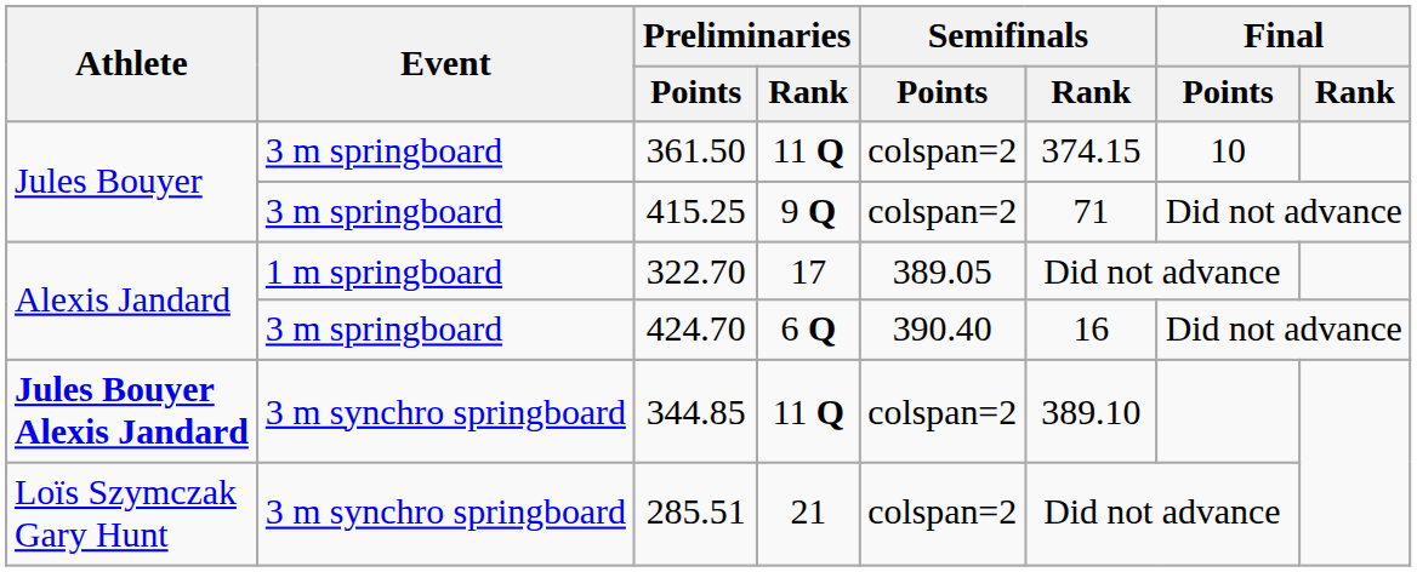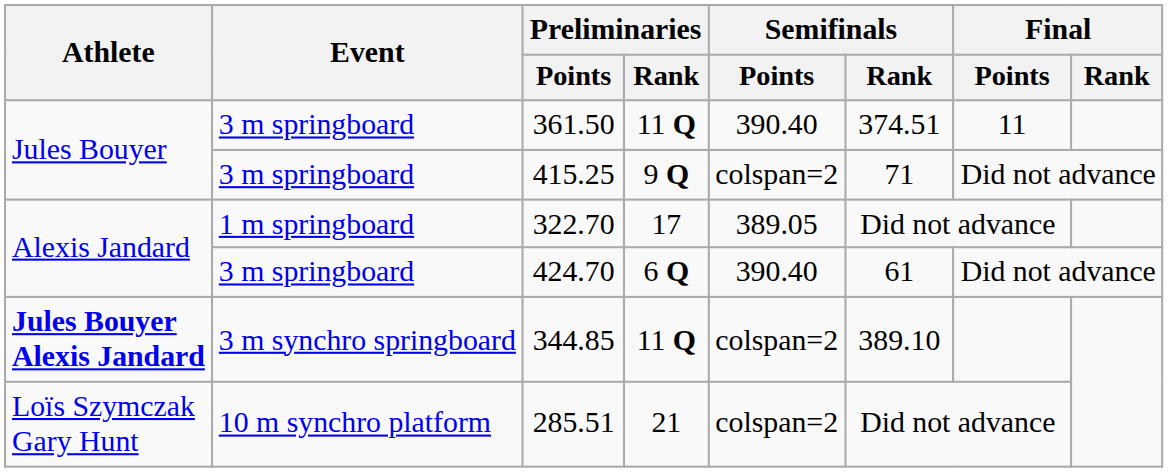361.50 | Semifinals / Points: colspan=2 -> 390.40
361.50 | Semifinals / Rank: 374.15 -> 374.51
361.50 | Final / Points: 10 -> 11
424.70 | Semifinals / Rank: 16 -> 61
285.51 | Event: 3 m synchro springboard -> 10 m synchro platform
